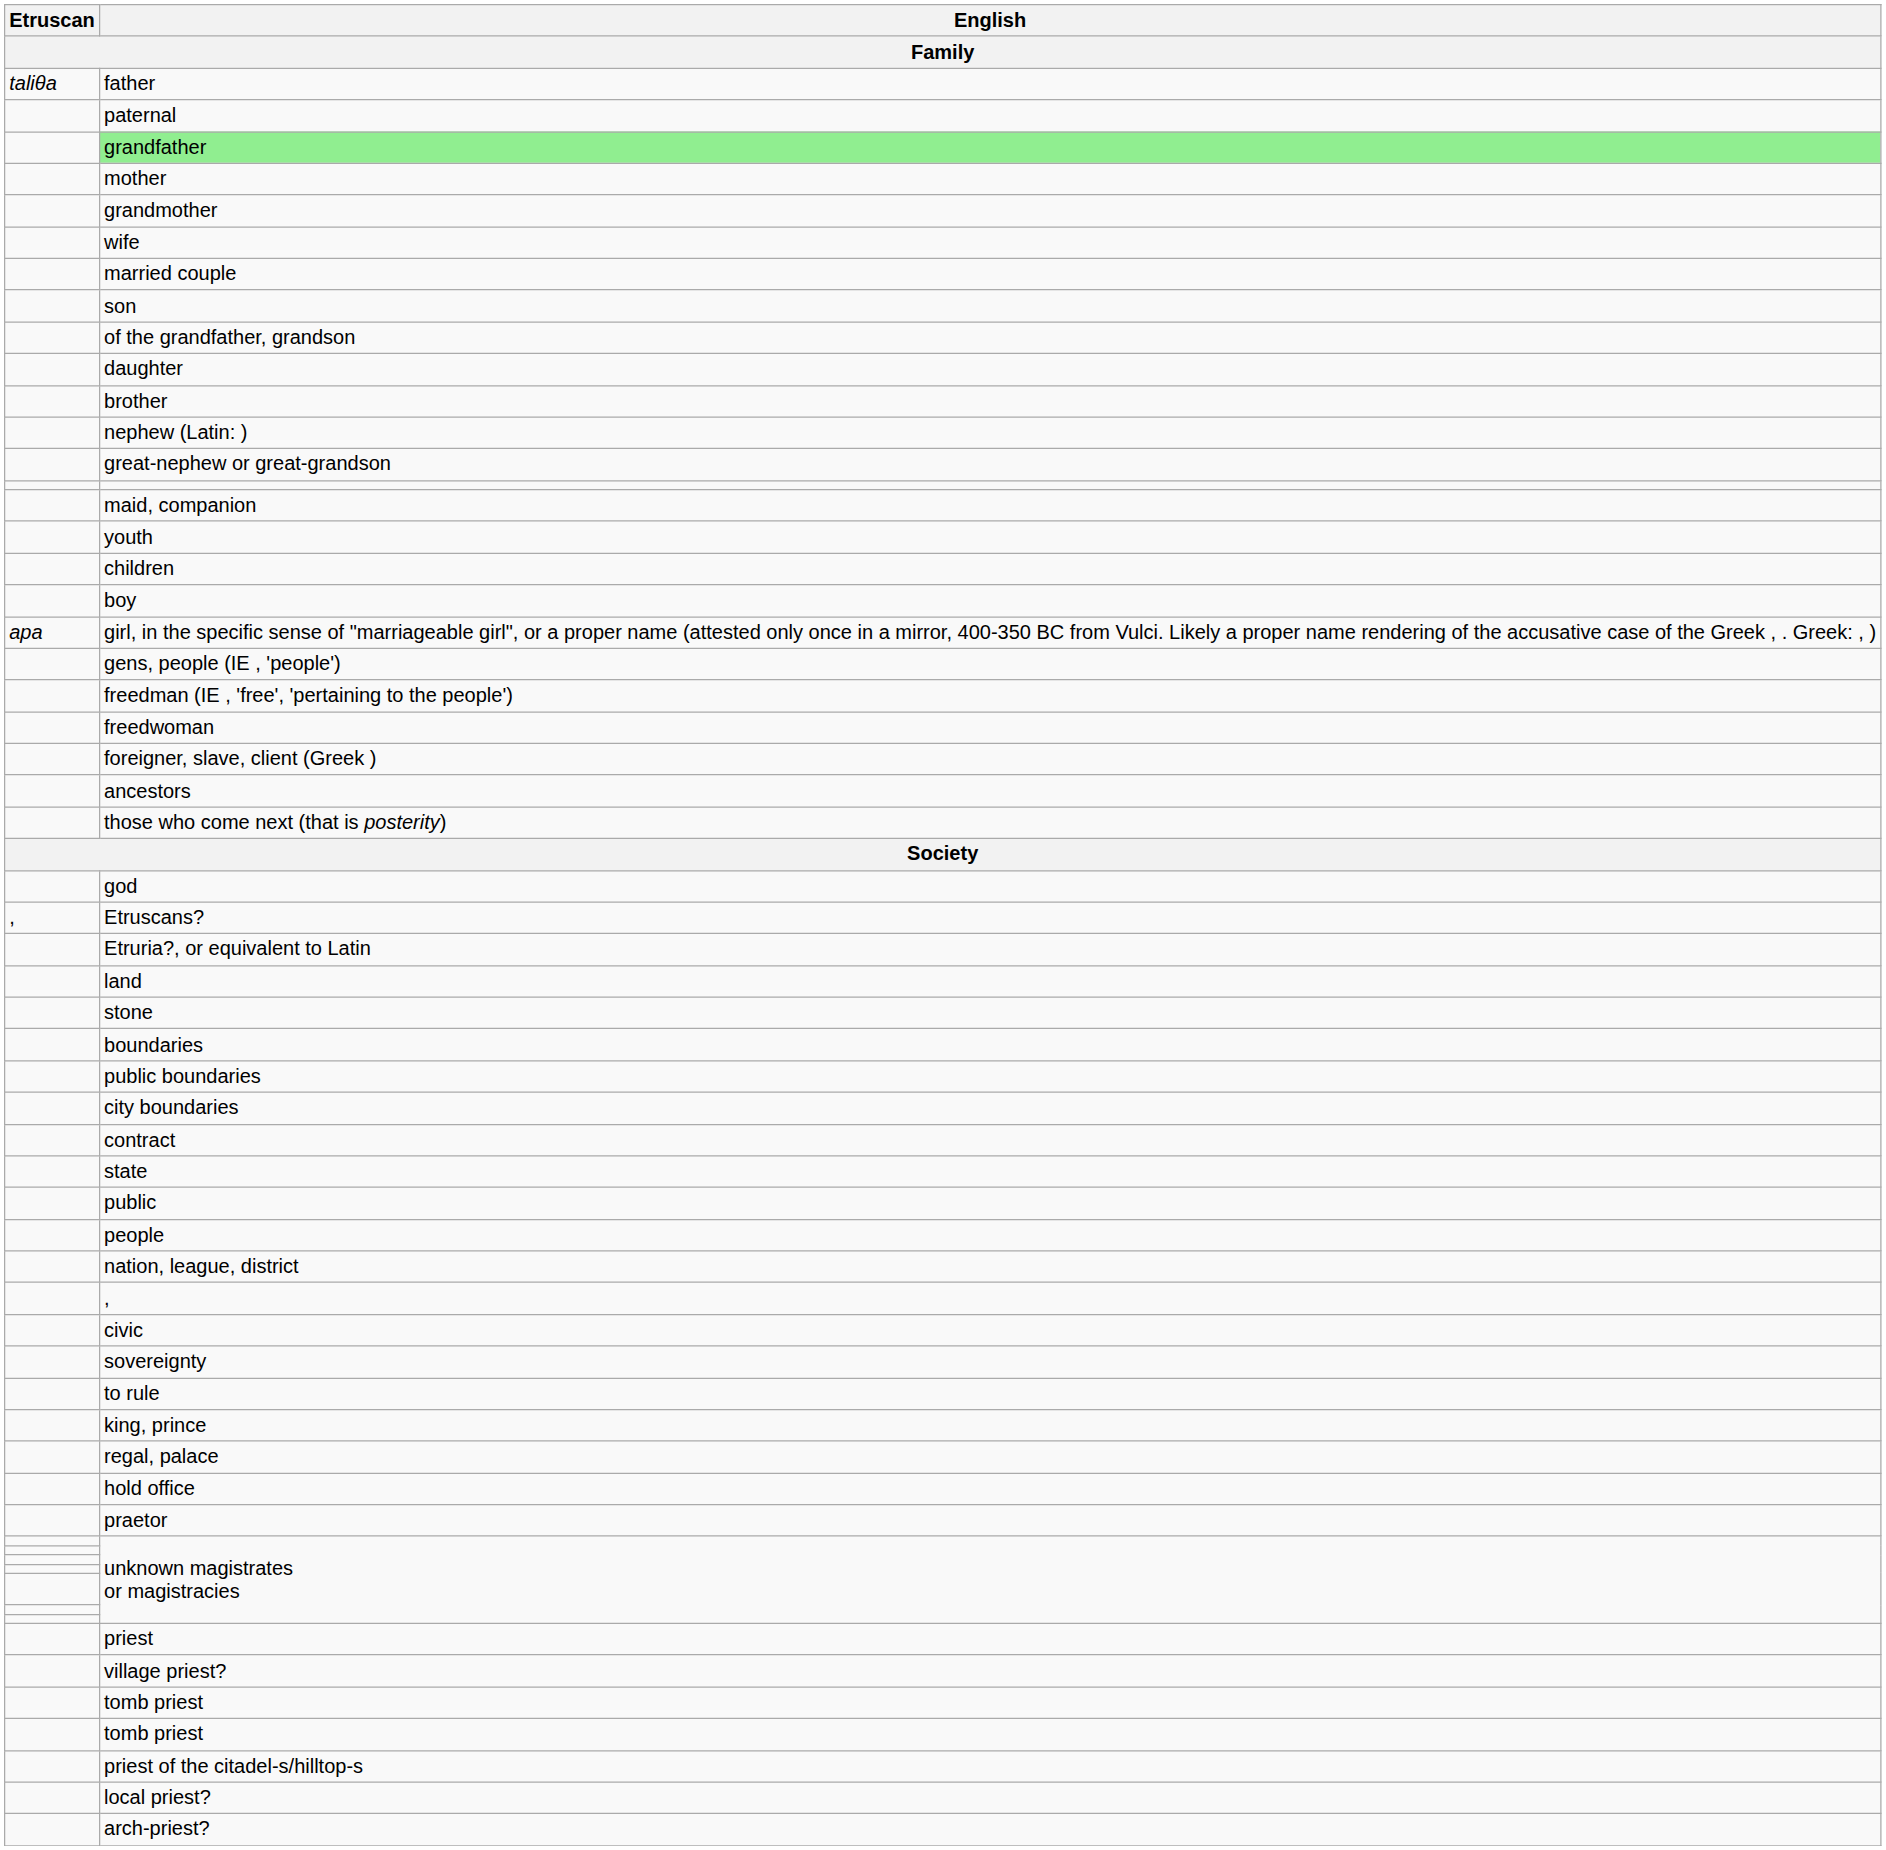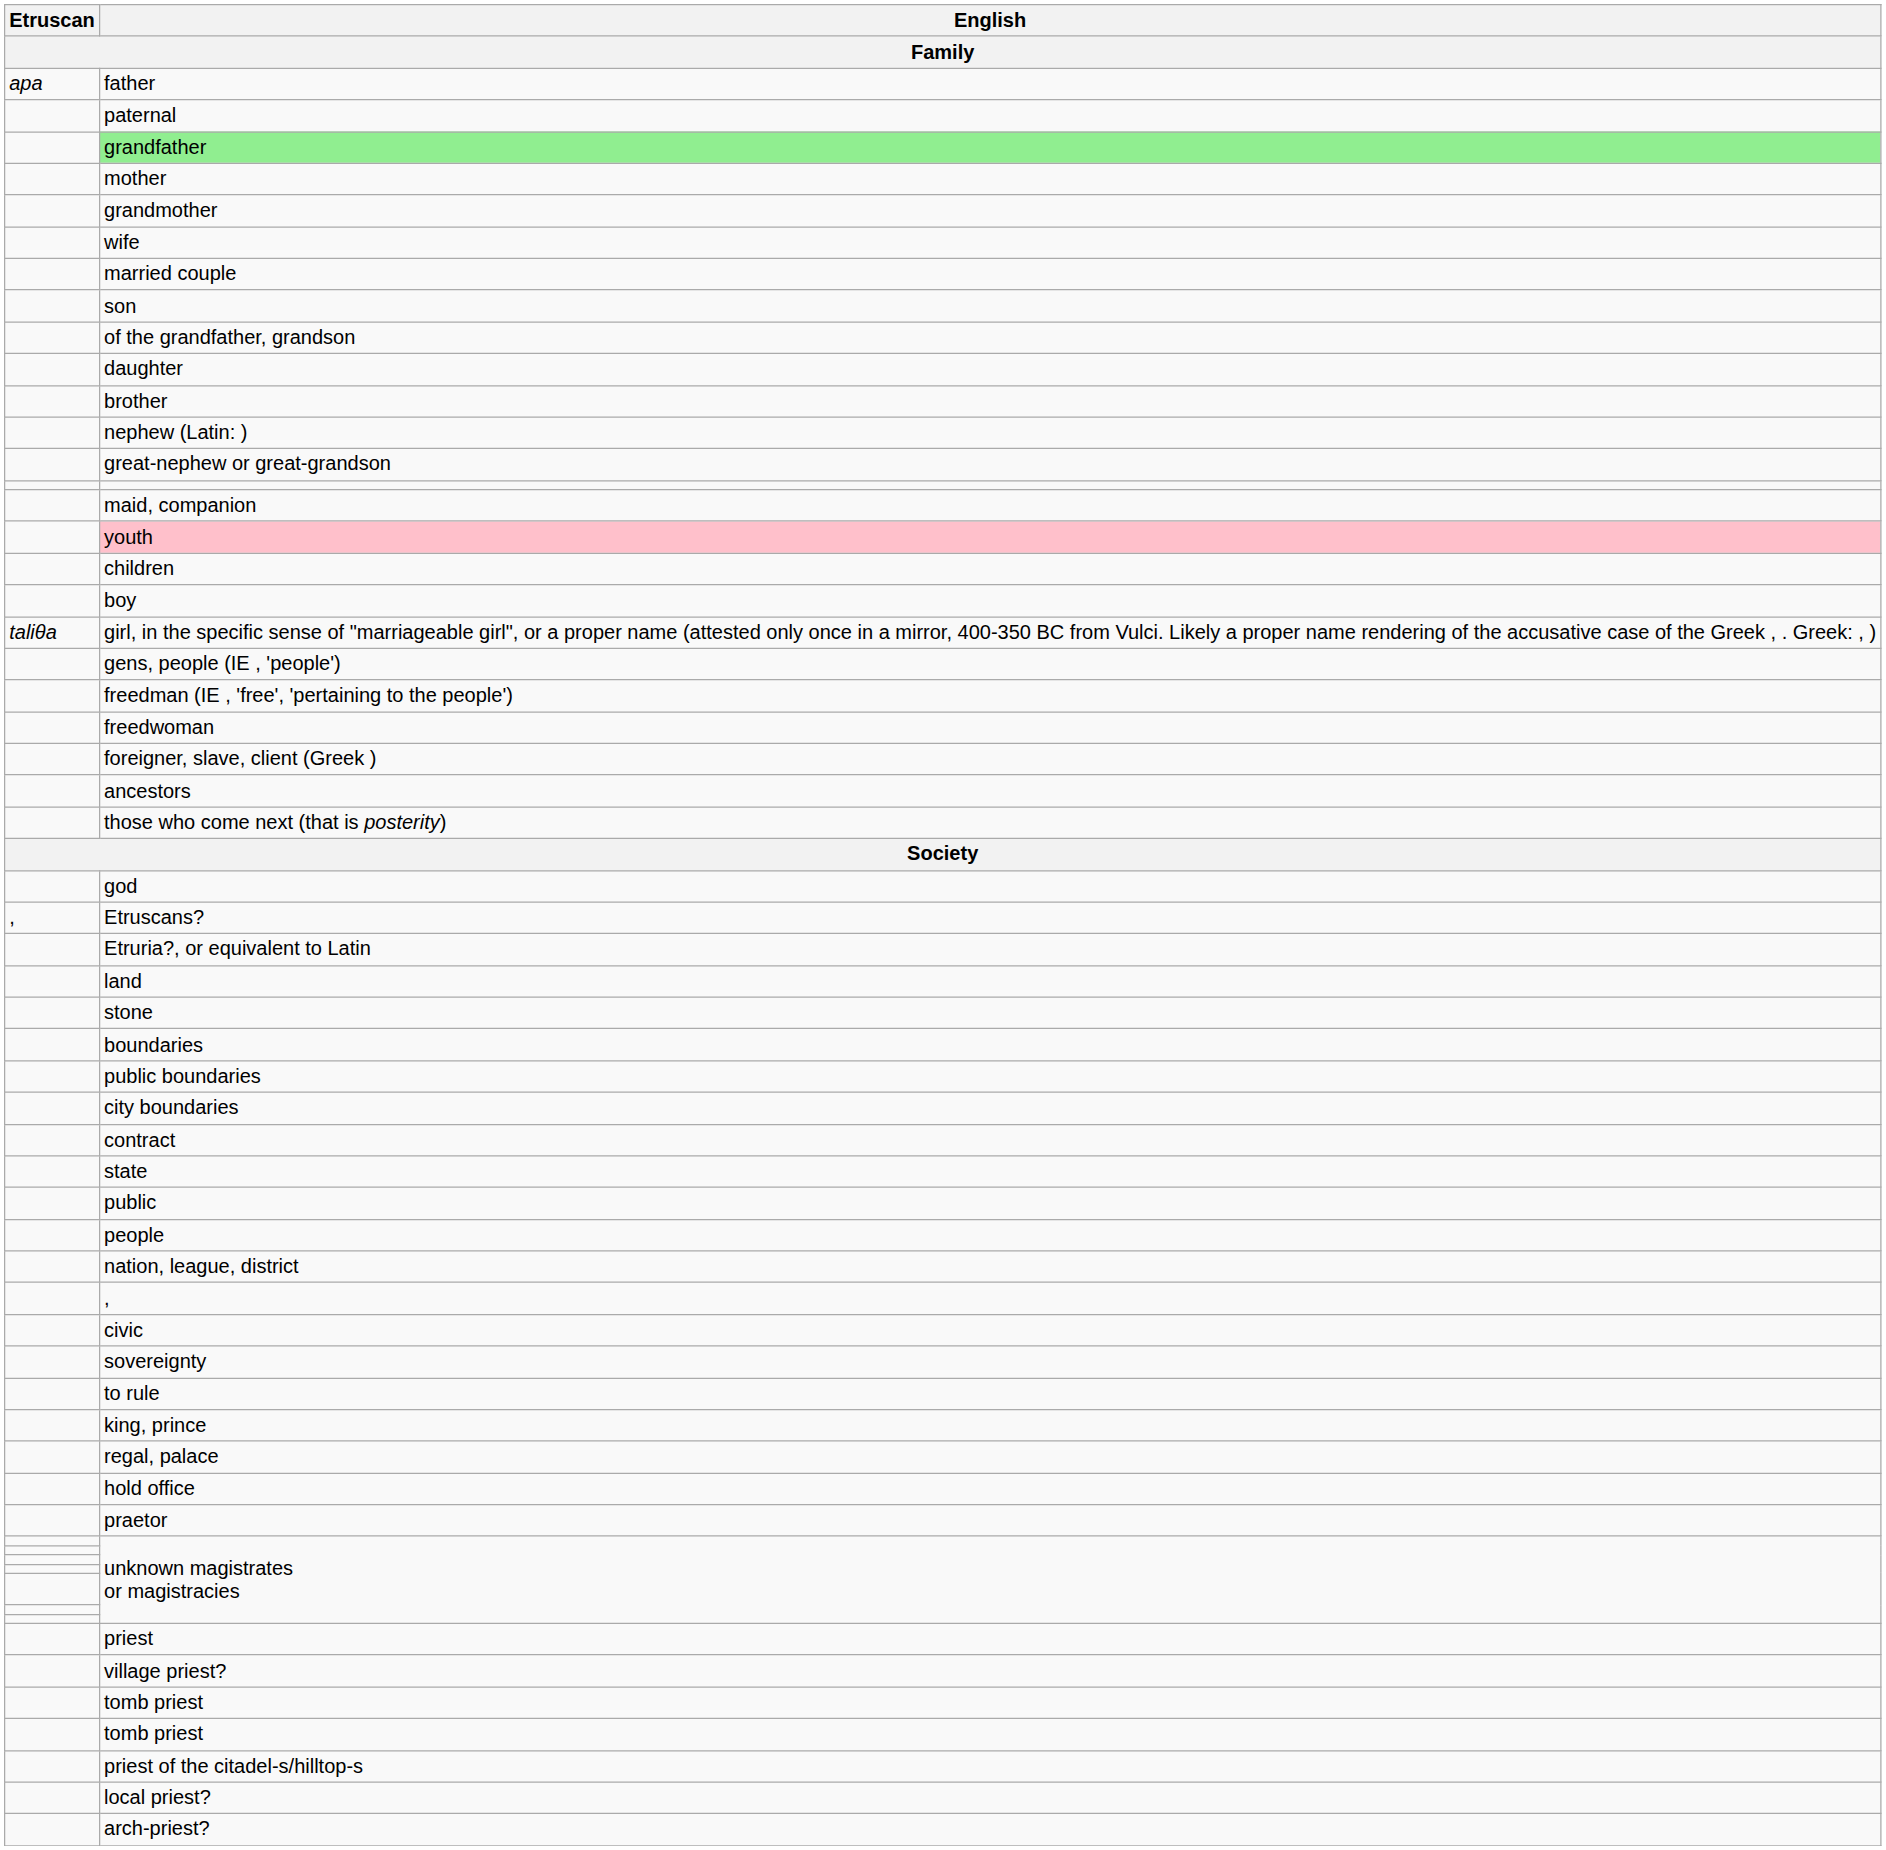row 3 | Etruscan: taliθa -> apa
row 18 | English: no background -> pink background
row 21 | Etruscan: apa -> taliθa
